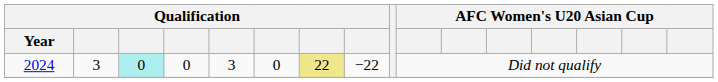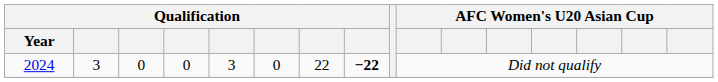2024 | column 3: paleturquoise background -> no background
2024 | column 7: khaki background -> no background
2024 | column 8: normal -> bold
